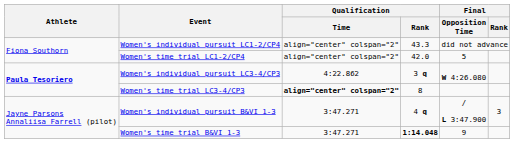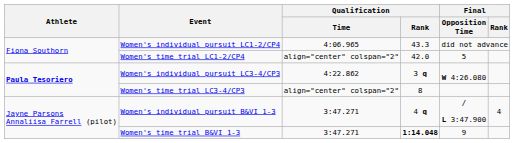Women's individual pursuit LC1-2/CP4 | Qualification / Time: align="center" colspan="2" -> 4:06.965
Women's time trial LC3-4/CP3 | Qualification / Time: bold -> normal
Women's individual pursuit B&VI 1-3 | Final / Rank: 3 -> 4
